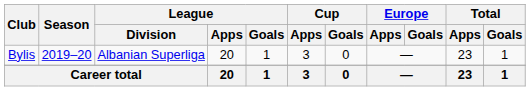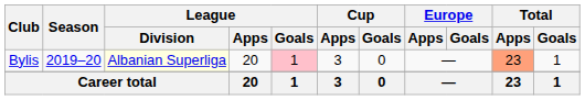Bylis | League / Division: no background -> lightyellow background
Bylis | League / Goals: no background -> pink background
Bylis | Total / Apps: no background -> lightsalmon background
